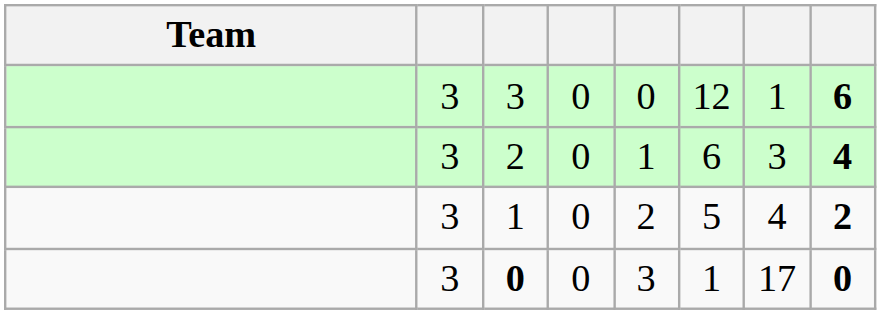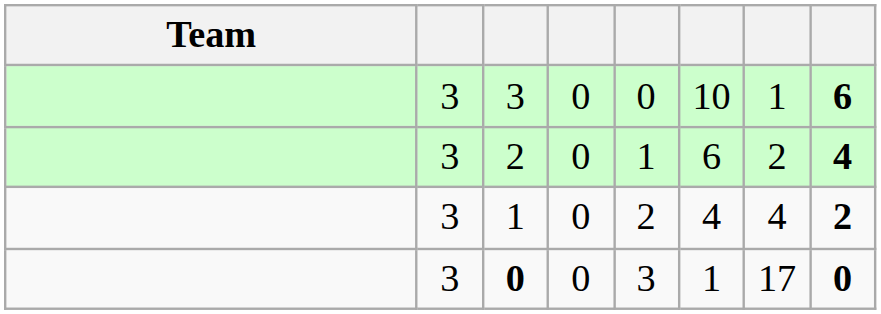row 2 | column 6: 12 -> 10
row 3 | column 7: 3 -> 2
row 4 | column 6: 5 -> 4
